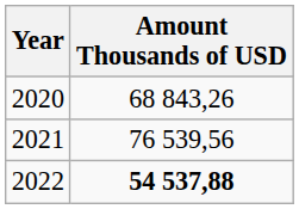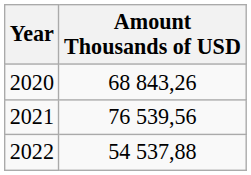2022 | Amount Thousands of USD: bold -> normal
